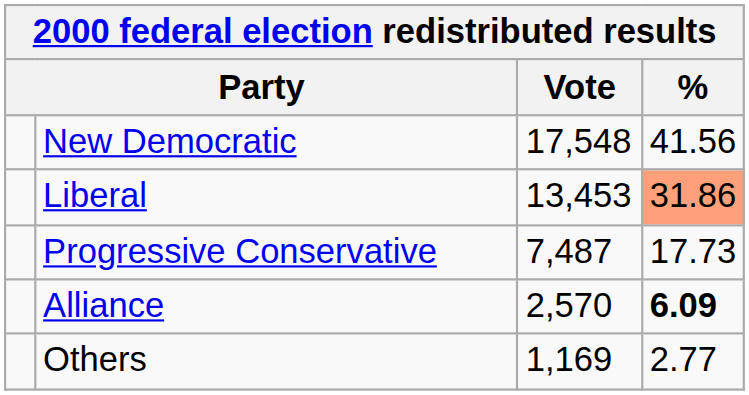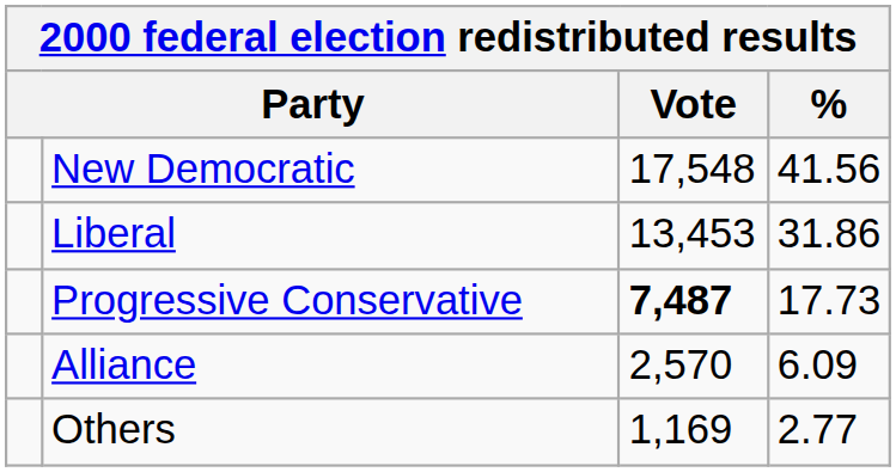Liberal | %: lightsalmon background -> no background
Progressive Conservative | Vote: normal -> bold
Alliance | %: bold -> normal
